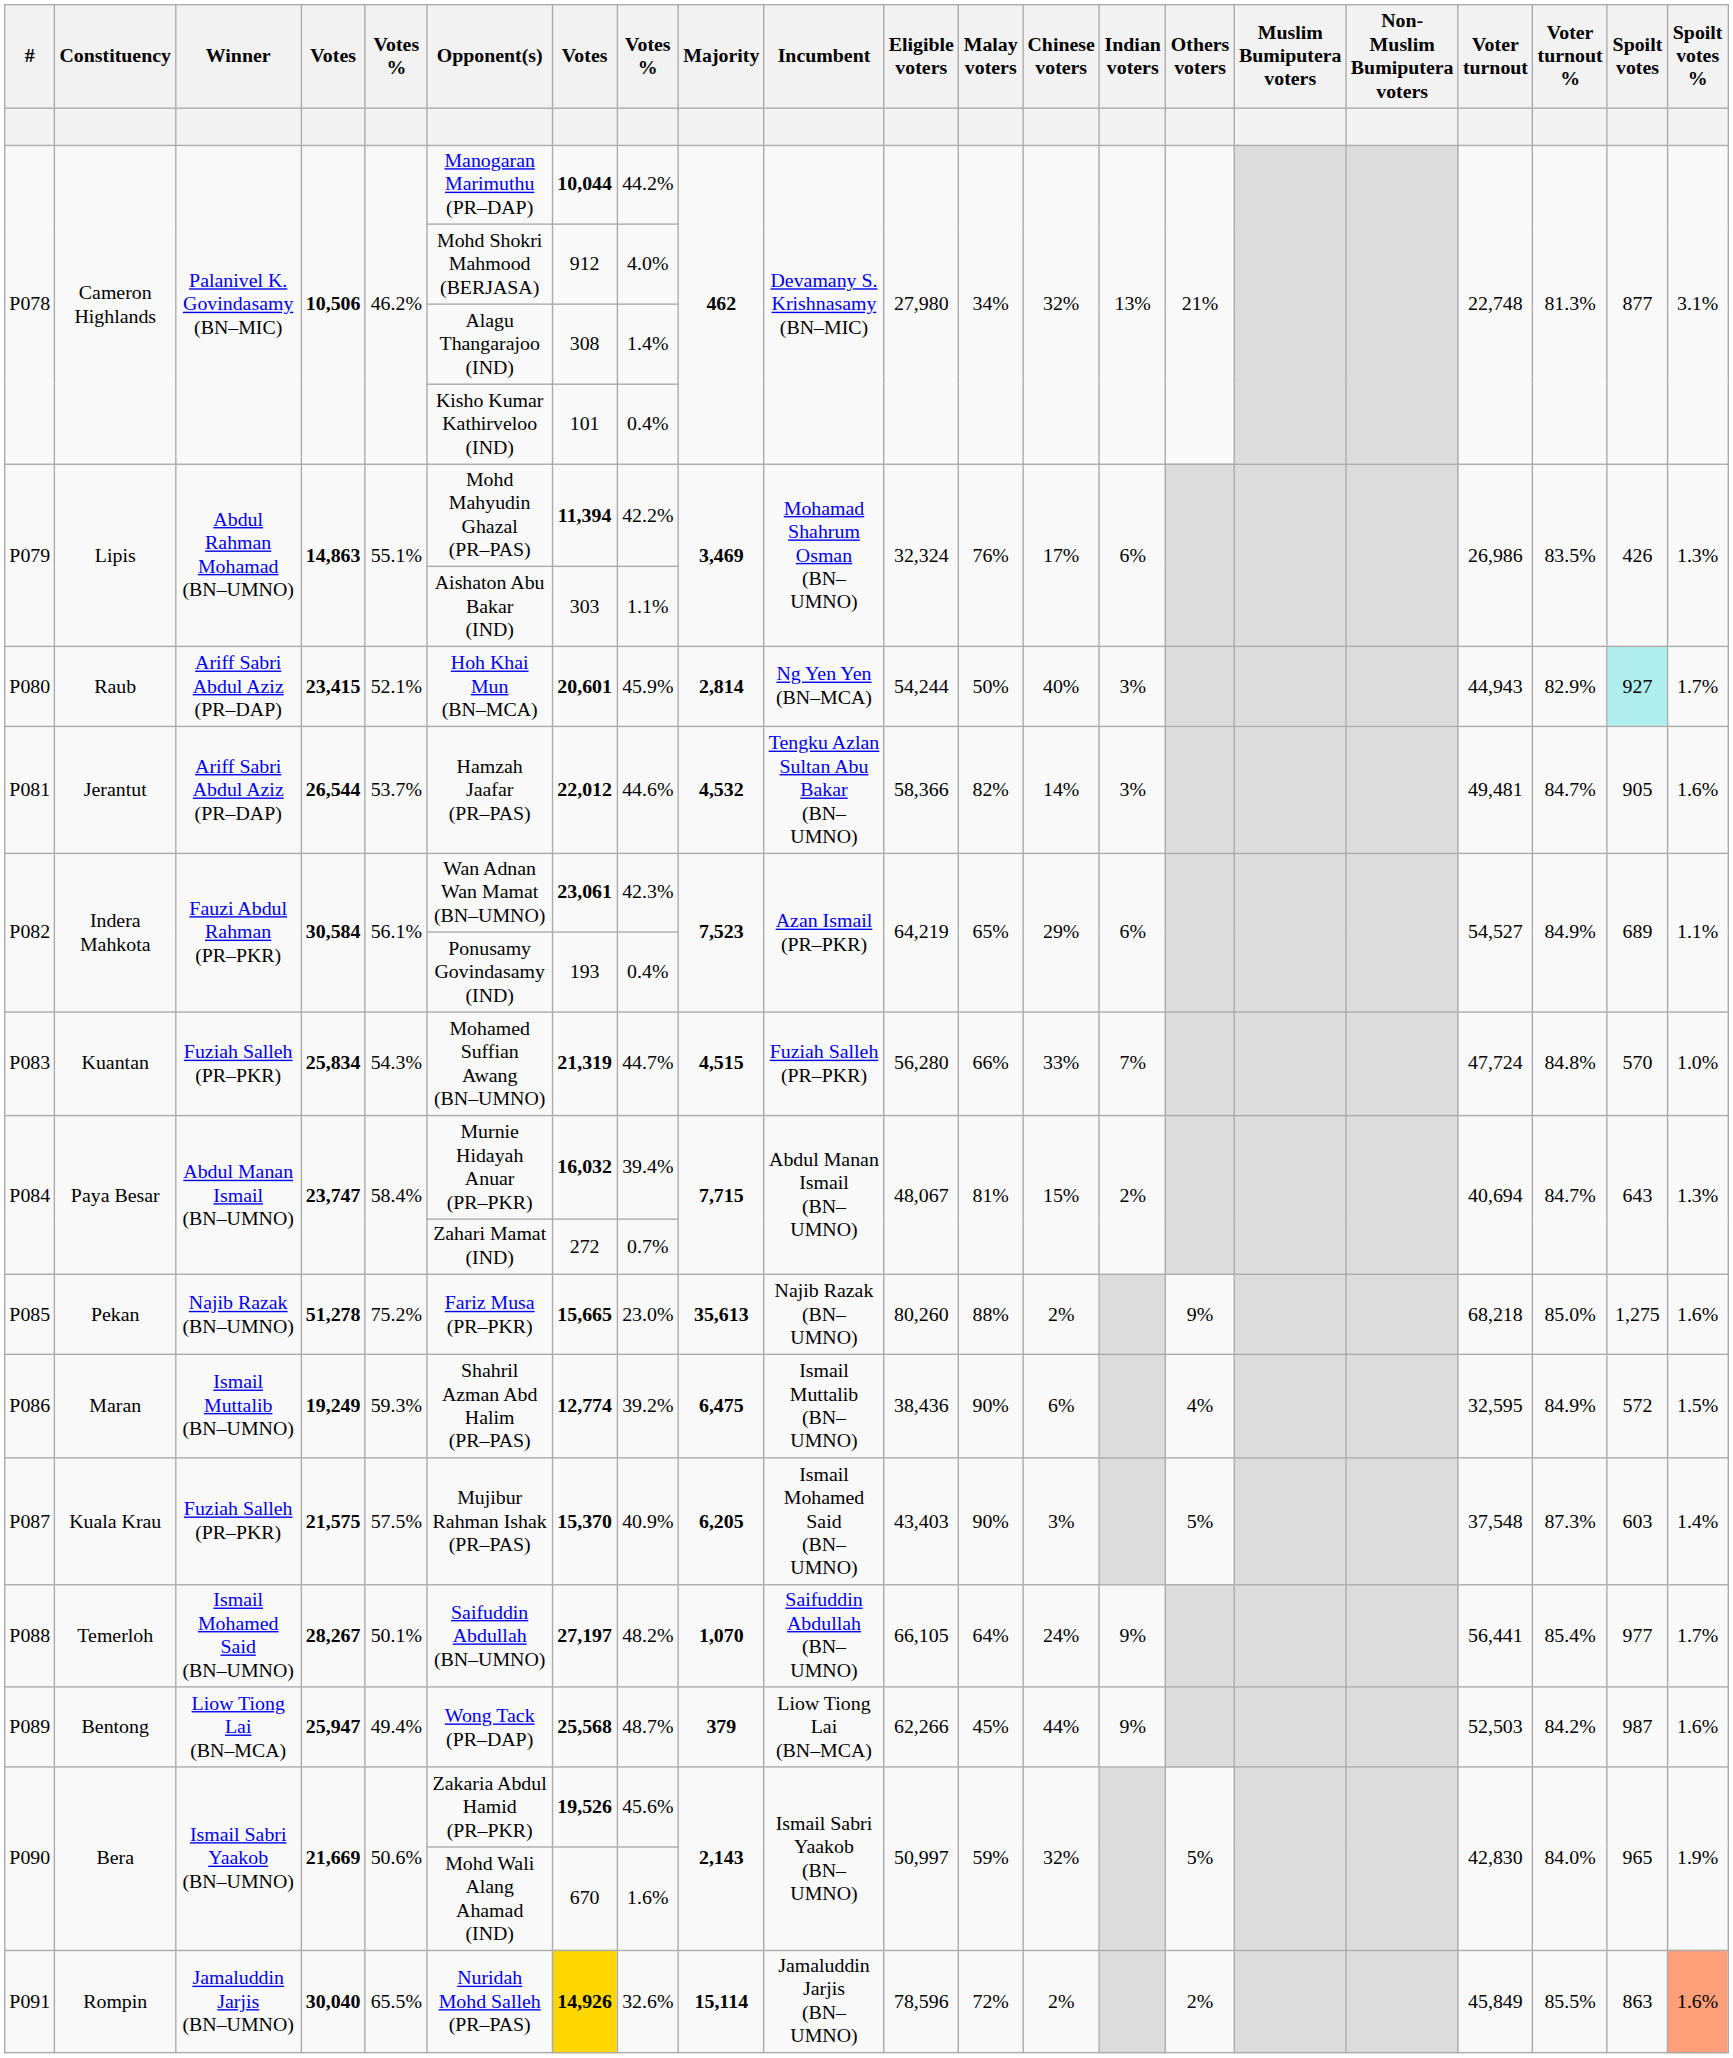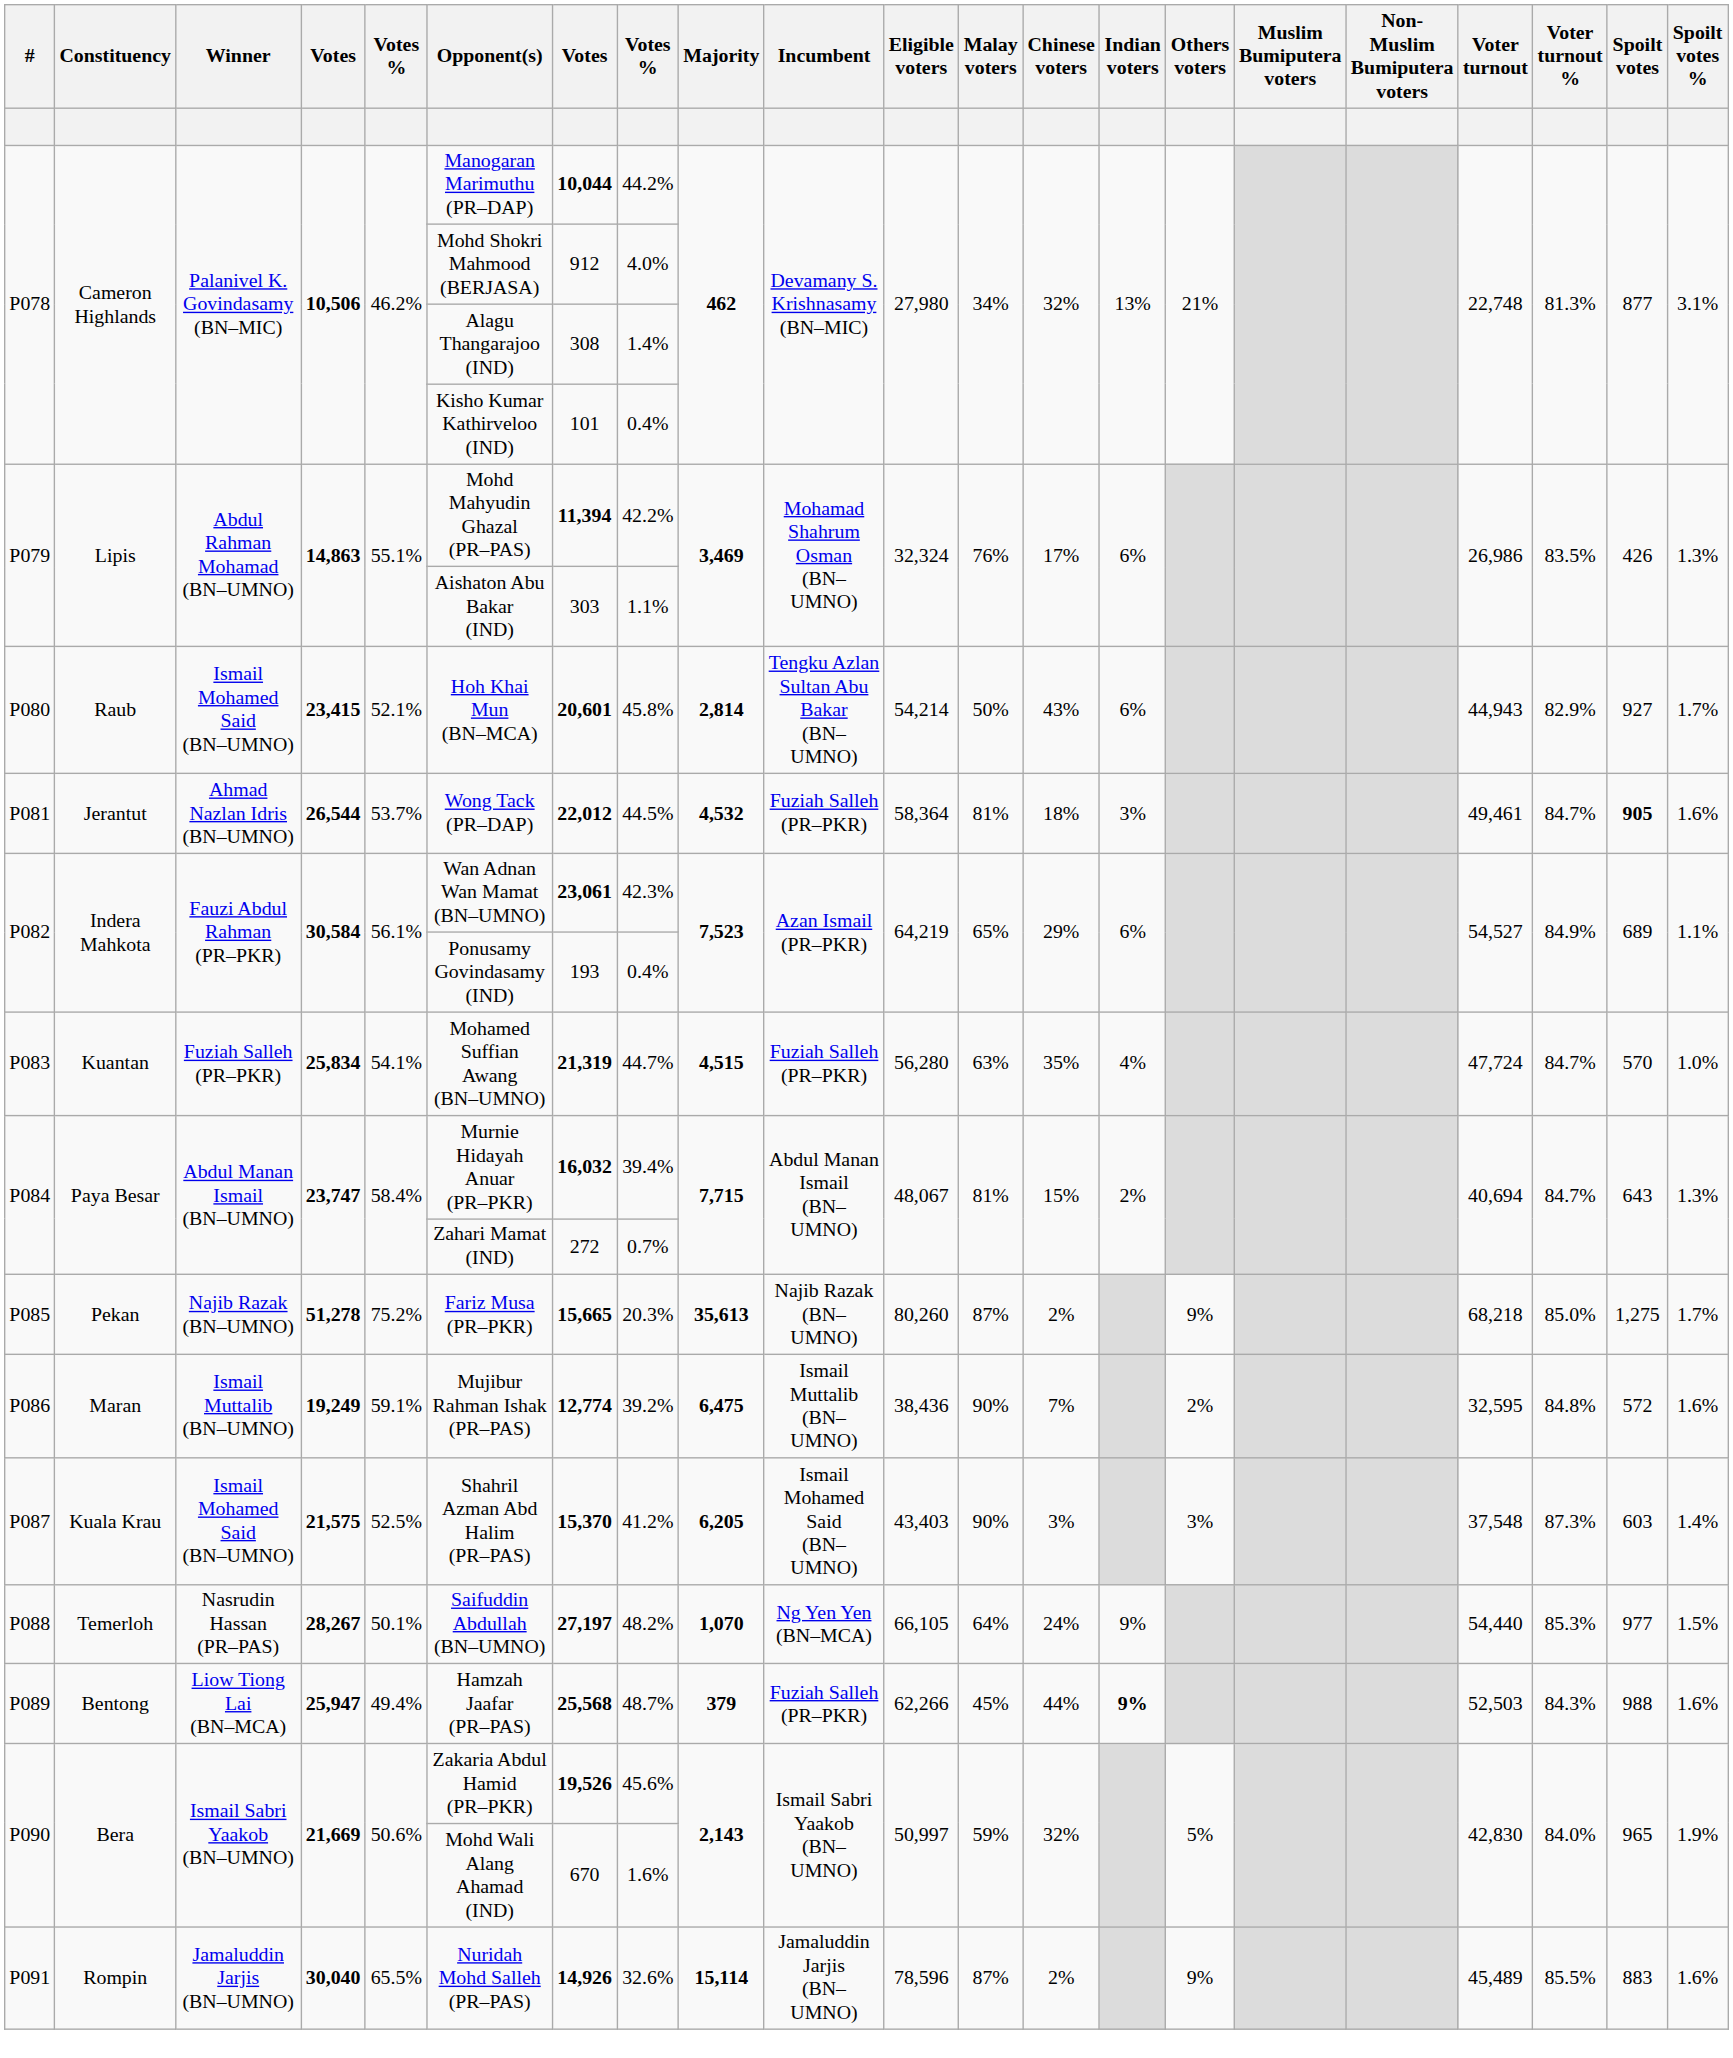P080 | Winner: Ariff Sabri Abdul Aziz (PR–DAP) -> Ismail Mohamed Said (BN–UMNO)
P080 | column 8: 45.9% -> 45.8%
P080 | Incumbent: Ng Yen Yen (BN–MCA) -> Tengku Azlan Sultan Abu Bakar (BN–UMNO)
P080 | Eligible voters: 54,244 -> 54,214
P080 | Chinese voters: 40% -> 43%
P080 | Indian voters: 3% -> 6%
P080 | Spoilt votes: paleturquoise background -> no background
P081 | Winner: Ariff Sabri Abdul Aziz (PR–DAP) -> Ahmad Nazlan Idris (BN–UMNO)
P081 | Opponent(s): Hamzah Jaafar (PR–PAS) -> Wong Tack (PR–DAP)
P081 | column 8: 44.6% -> 44.5%
P081 | Incumbent: Tengku Azlan Sultan Abu Bakar (BN–UMNO) -> Fuziah Salleh (PR–PKR)
P081 | Eligible voters: 58,366 -> 58,364
P081 | Malay voters: 82% -> 81%
P081 | Chinese voters: 14% -> 18%
P081 | Voter turnout: 49,481 -> 49,461
P081 | Spoilt votes: normal -> bold
P083 | column 5: 54.3% -> 54.1%
P083 | Malay voters: 66% -> 63%
P083 | Chinese voters: 33% -> 35%
P083 | Indian voters: 7% -> 4%
P083 | Voter turnout %: 84.8% -> 84.7%
P085 | column 8: 23.0% -> 20.3%
P085 | Malay voters: 88% -> 87%
P085 | Spoilt votes %: 1.6% -> 1.7%
P086 | column 5: 59.3% -> 59.1%
P086 | Opponent(s): Shahril Azman Abd Halim (PR–PAS) -> Mujibur Rahman Ishak (PR–PAS)
P086 | Chinese voters: 6% -> 7%
P086 | Others voters: 4% -> 2%
P086 | Voter turnout %: 84.9% -> 84.8%
P086 | Spoilt votes %: 1.5% -> 1.6%
P087 | Winner: Fuziah Salleh (PR–PKR) -> Ismail Mohamed Said (BN–UMNO)
P087 | column 5: 57.5% -> 52.5%
P087 | Opponent(s): Mujibur Rahman Ishak (PR–PAS) -> Shahril Azman Abd Halim (PR–PAS)
P087 | column 8: 40.9% -> 41.2%
P087 | Others voters: 5% -> 3%
P088 | Winner: Ismail Mohamed Said (BN–UMNO) -> Nasrudin Hassan (PR–PAS)
P088 | Incumbent: Saifuddin Abdullah (BN–UMNO) -> Ng Yen Yen (BN–MCA)
P088 | Voter turnout: 56,441 -> 54,440
P088 | Voter turnout %: 85.4% -> 85.3%
P088 | Spoilt votes %: 1.7% -> 1.5%
P089 | Opponent(s): Wong Tack (PR–DAP) -> Hamzah Jaafar (PR–PAS)
P089 | Incumbent: Liow Tiong Lai (BN–MCA) -> Fuziah Salleh (PR–PKR)
P089 | Indian voters: normal -> bold
P089 | Voter turnout %: 84.2% -> 84.3%
P089 | Spoilt votes: 987 -> 988
P091 | column 7: gold background -> no background
P091 | Malay voters: 72% -> 87%
P091 | Others voters: 2% -> 9%
P091 | Voter turnout: 45,849 -> 45,489
P091 | Spoilt votes: 863 -> 883
P091 | Spoilt votes %: lightsalmon background -> no background
